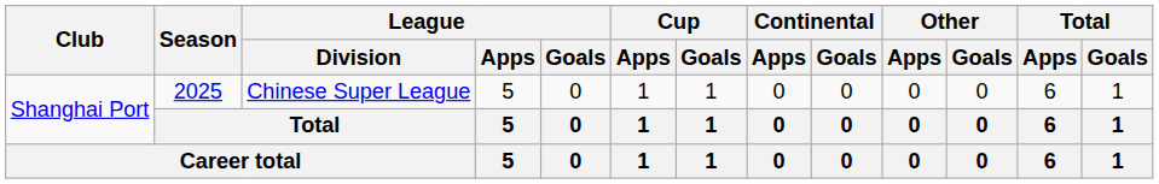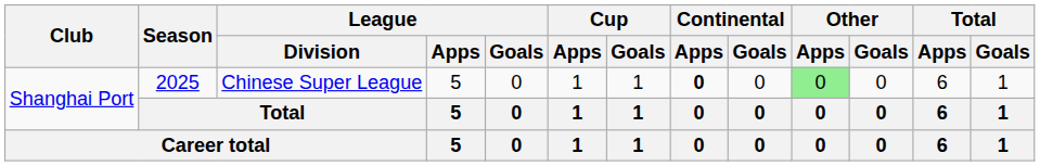Shanghai Port / Chinese Super League | Continental / Apps: normal -> bold
Shanghai Port / Chinese Super League | Other / Apps: no background -> lightgreen background
